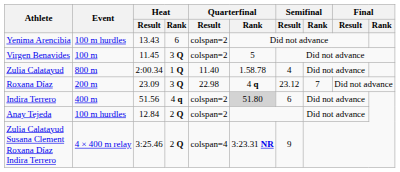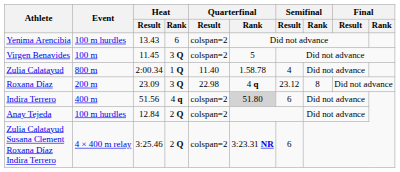Roxana Díaz | Semifinal / Rank: 7 -> 8
Zulia Calatayud Susana Clement Roxana Díaz Indira Terrero | Quarterfinal / Result: colspan=4 -> colspan=2
Zulia Calatayud Susana Clement Roxana Díaz Indira Terrero | Semifinal / Result: 9 -> 6
